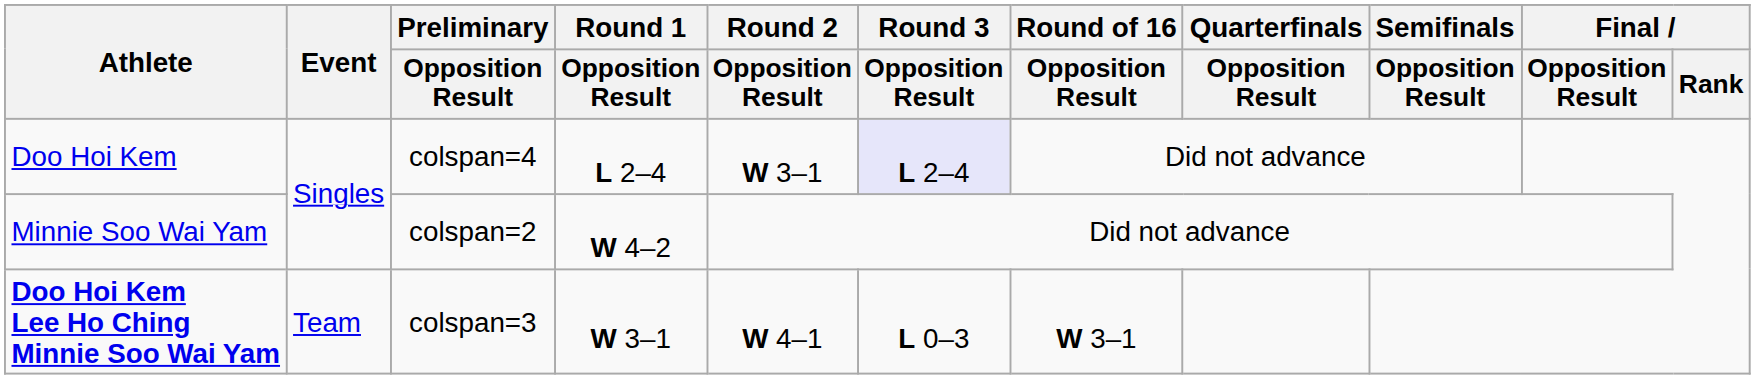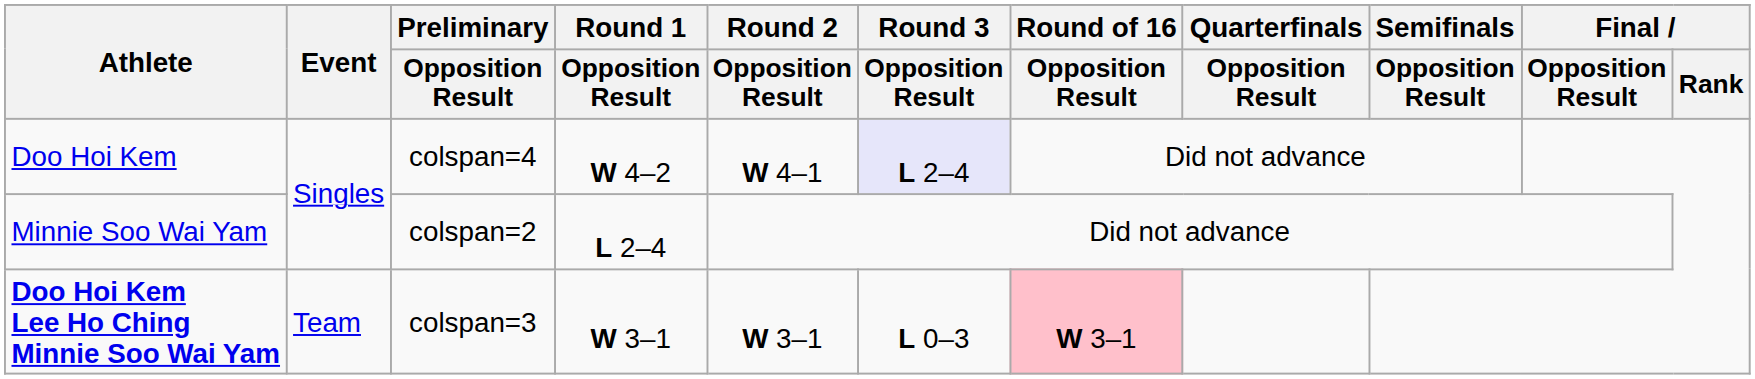Doo Hoi Kem | Round 1 / Opposition Result: L 2–4 -> W 4–2
Doo Hoi Kem | Round 2 / Opposition Result: W 3–1 -> W 4–1
Minnie Soo Wai Yam | Round 1 / Opposition Result: W 4–2 -> L 2–4
Doo Hoi Kem Lee Ho Ching Minnie Soo Wai Yam | Round 2 / Opposition Result: W 4–1 -> W 3–1
Doo Hoi Kem Lee Ho Ching Minnie Soo Wai Yam | Round of 16 / Opposition Result: no background -> pink background
